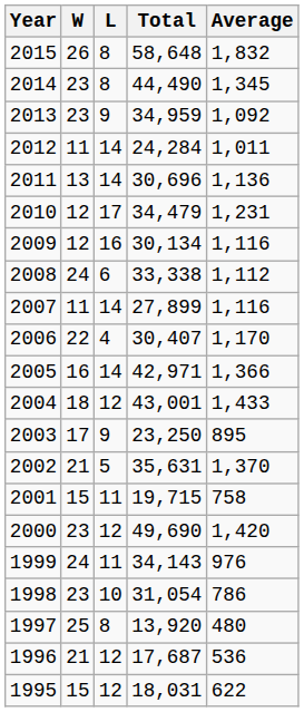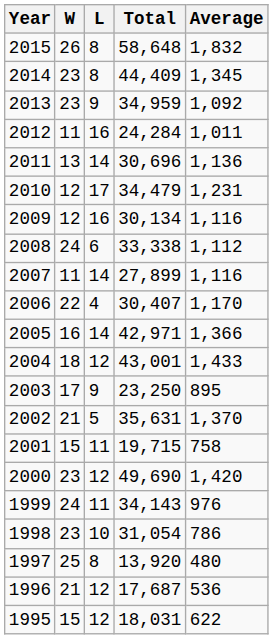2014 | Total: 44,490 -> 44,409
2012 | L: 14 -> 16
